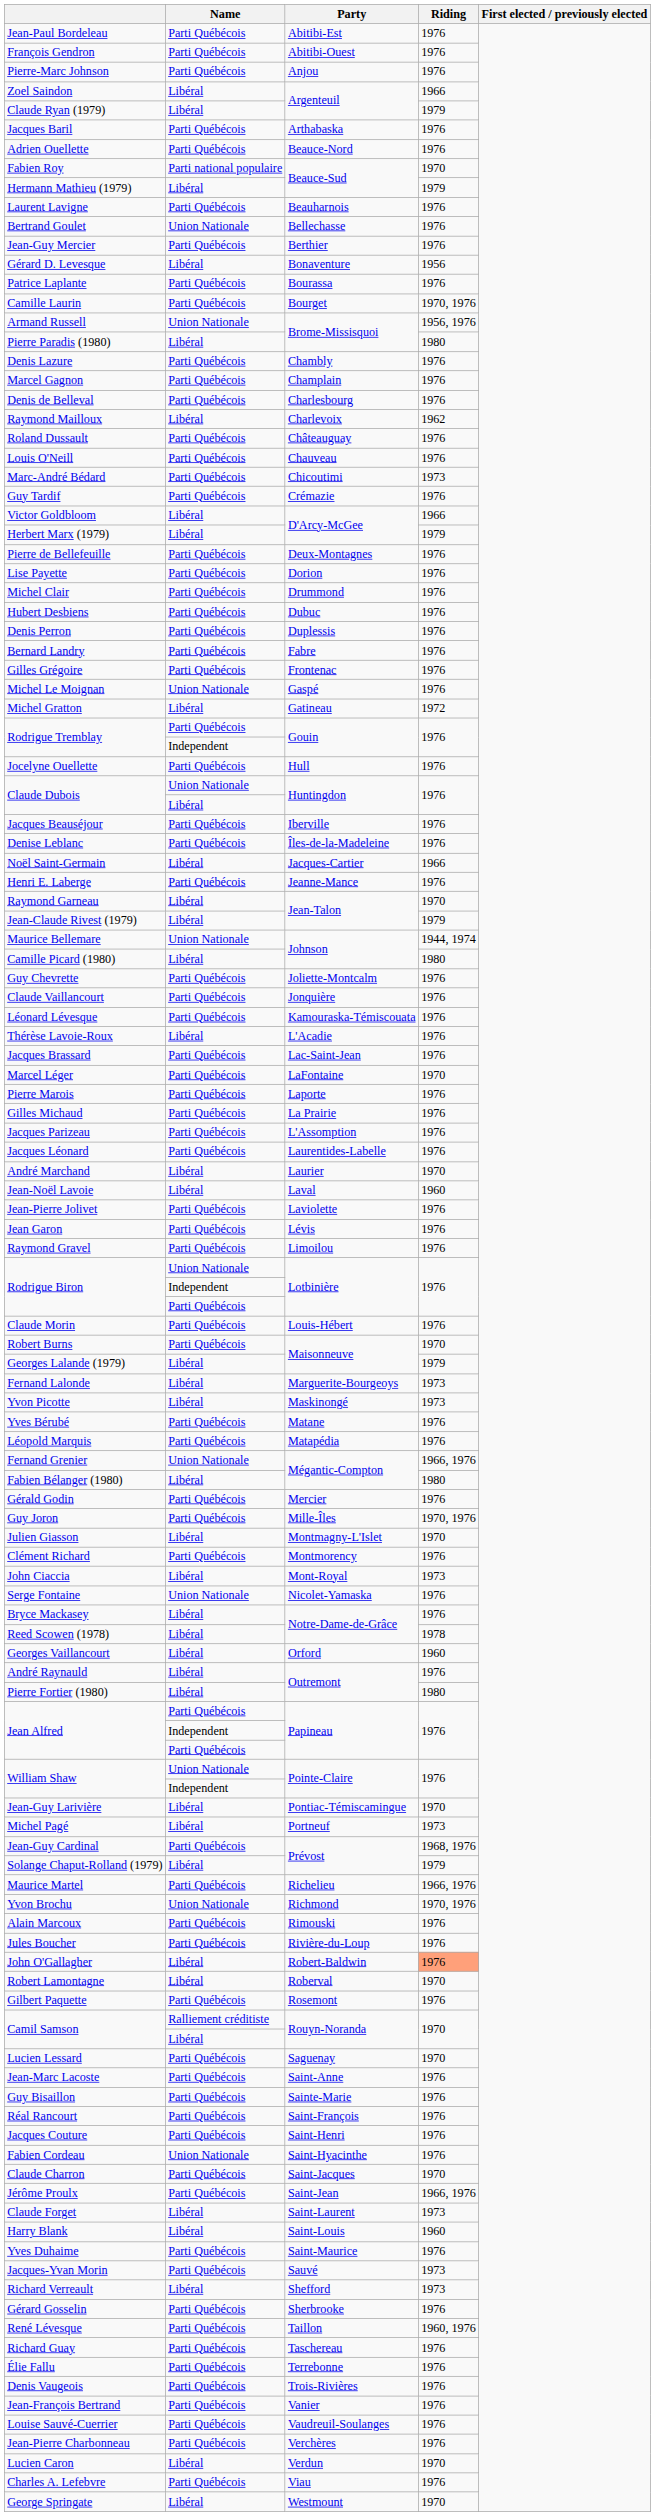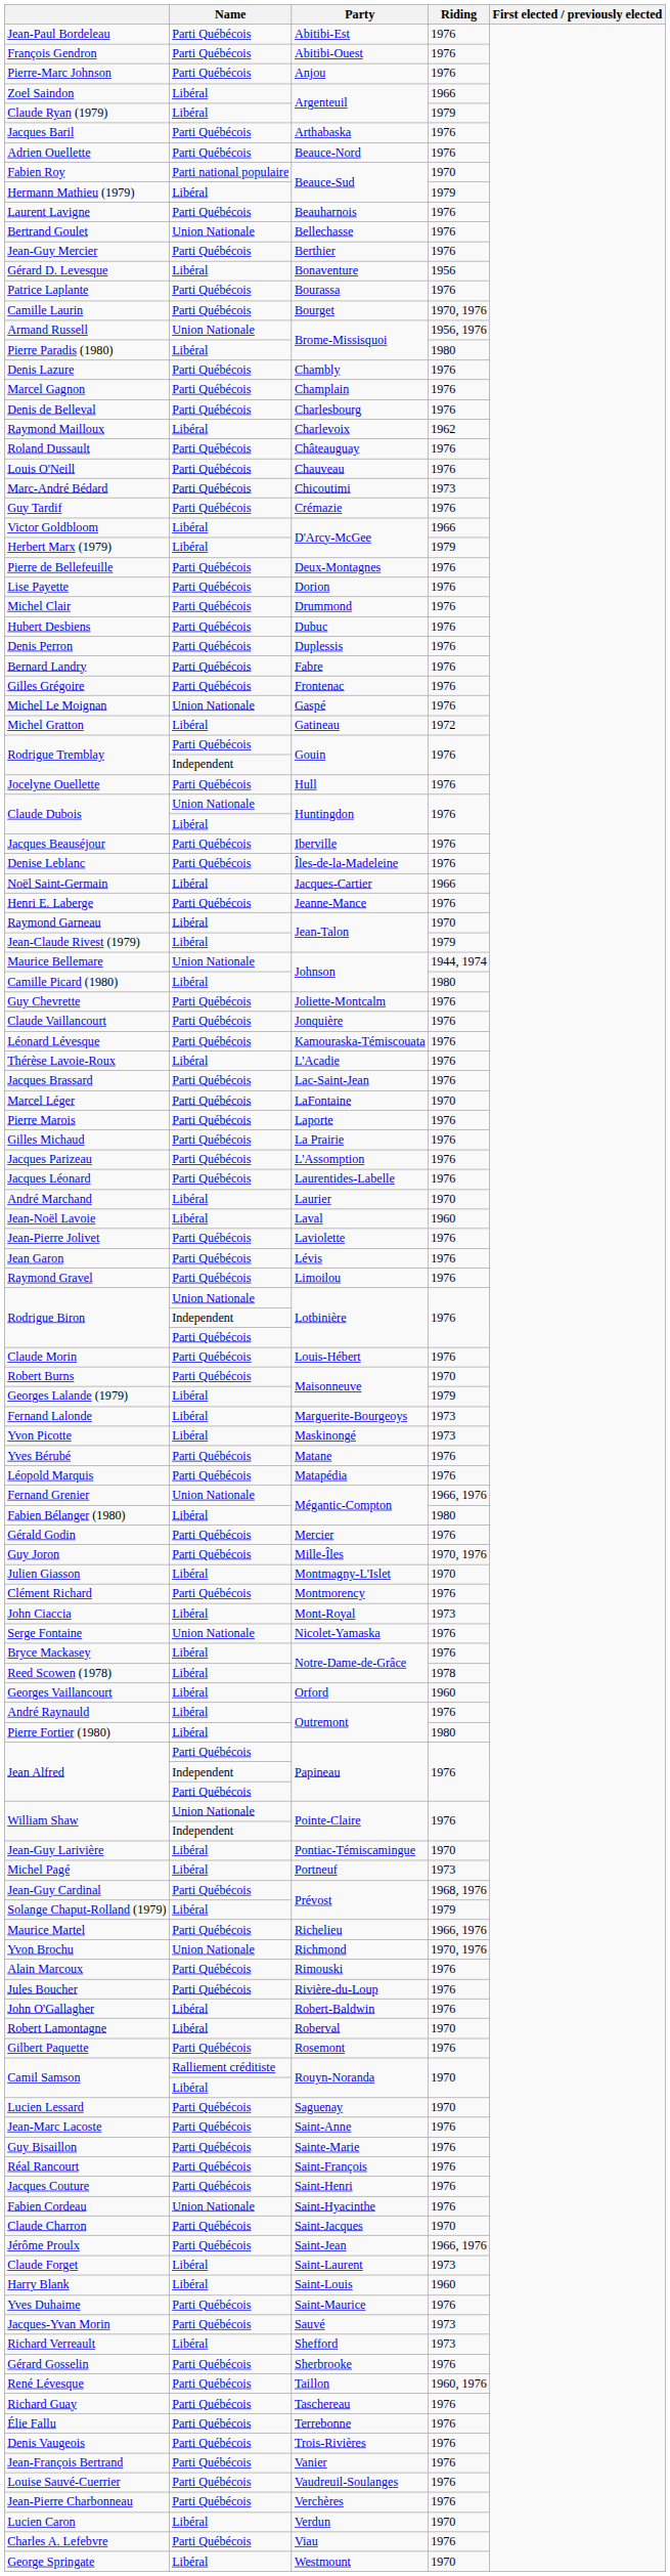John O'Gallagher | Riding: lightsalmon background -> no background
